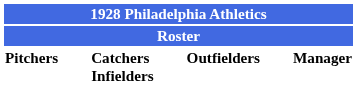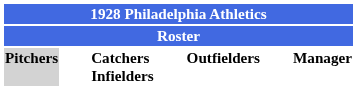Pitchers | column 1: no background -> lightgrey background
